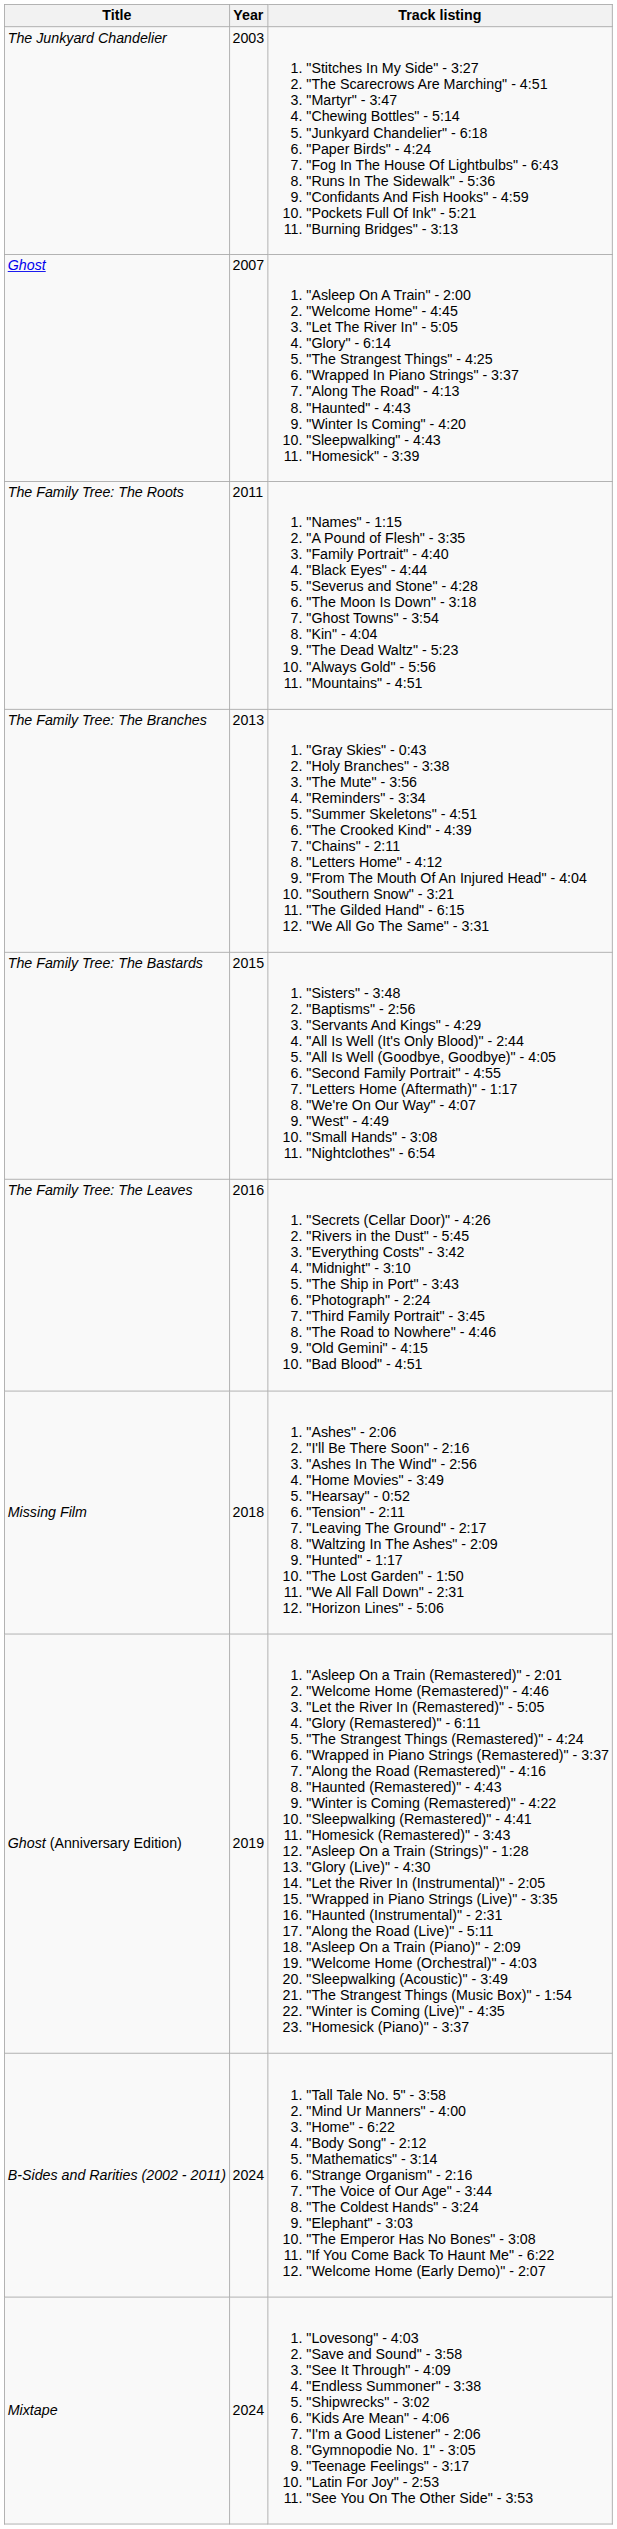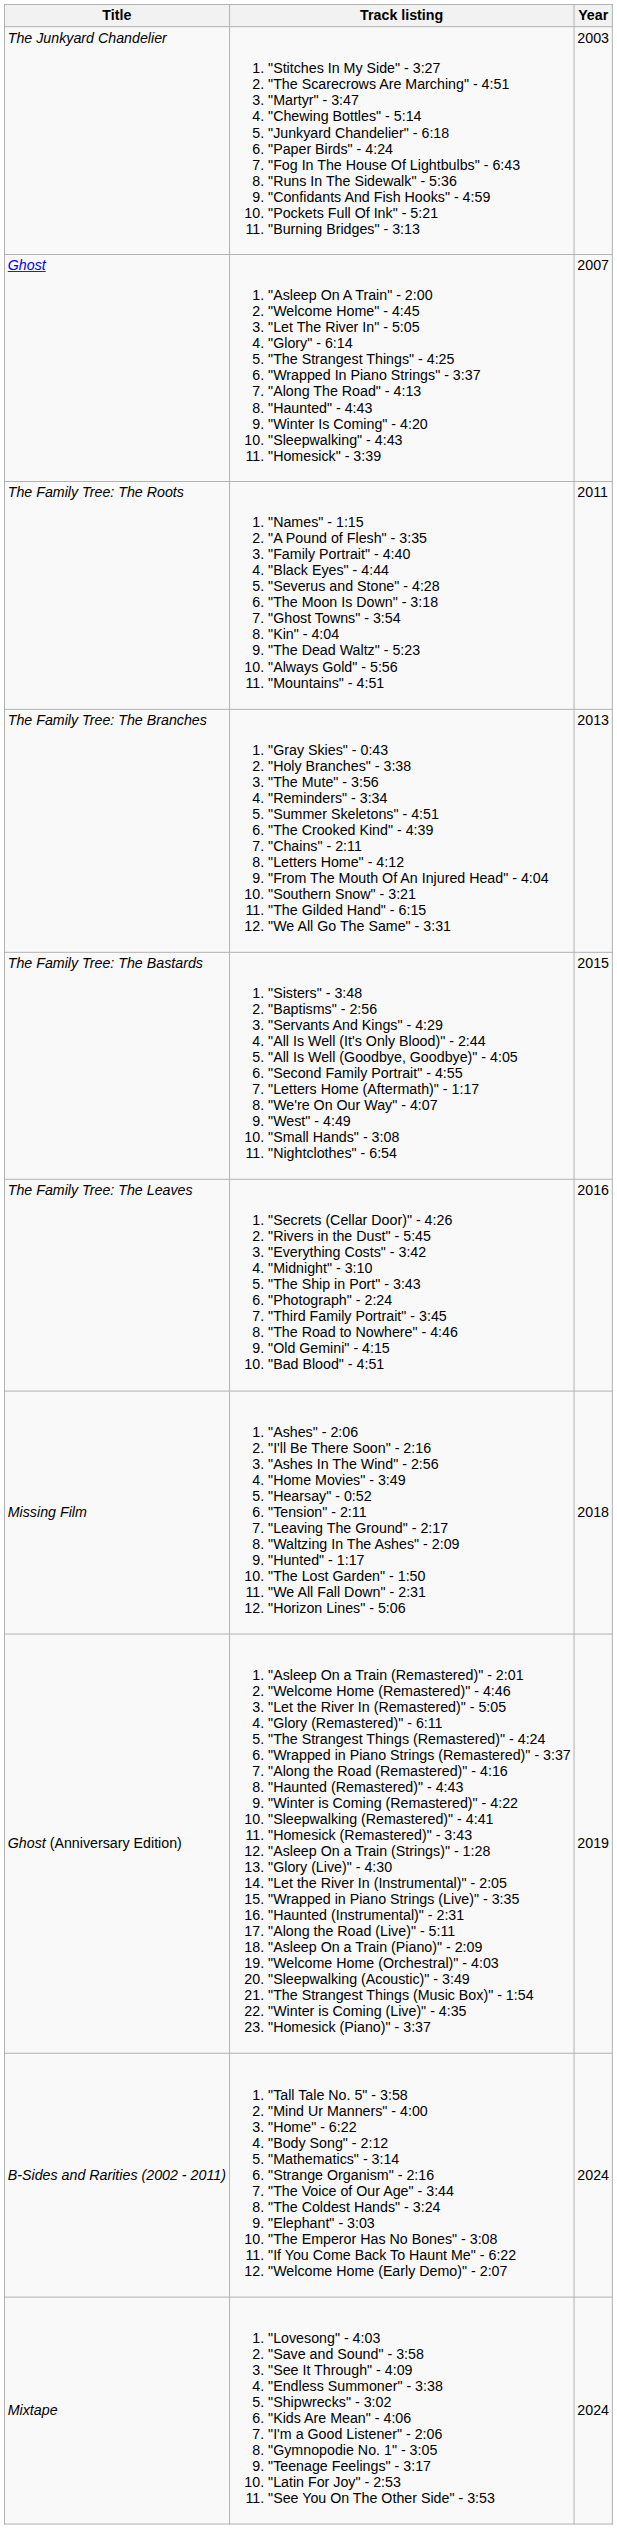columns swapped: Year <-> Track listing
